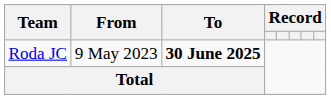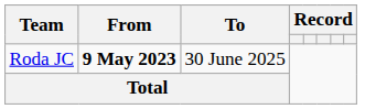Roda JC | From: normal -> bold
Roda JC | To: bold -> normal
